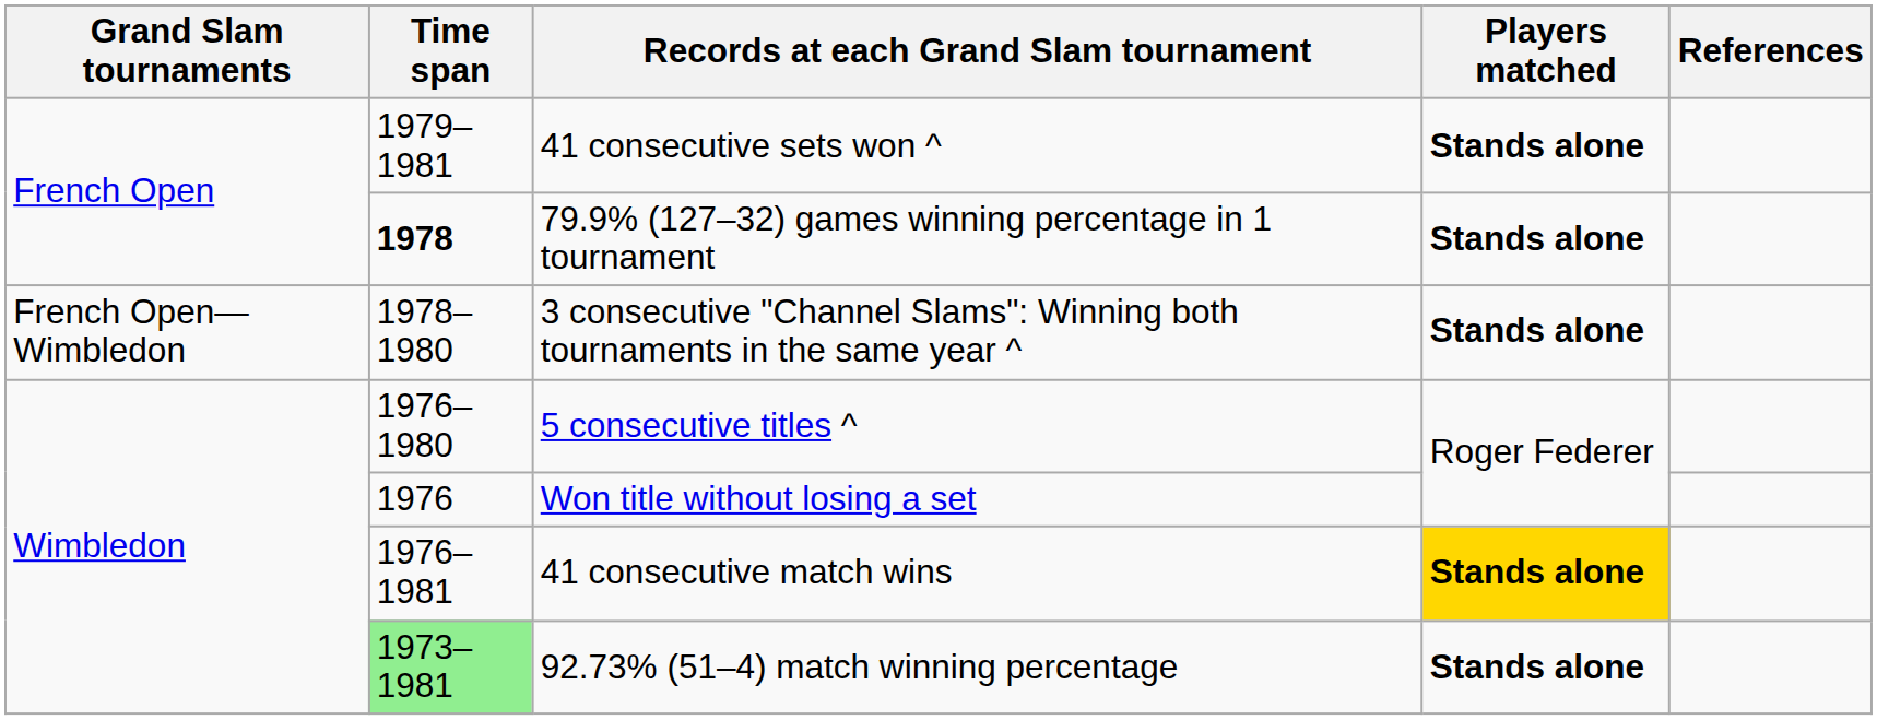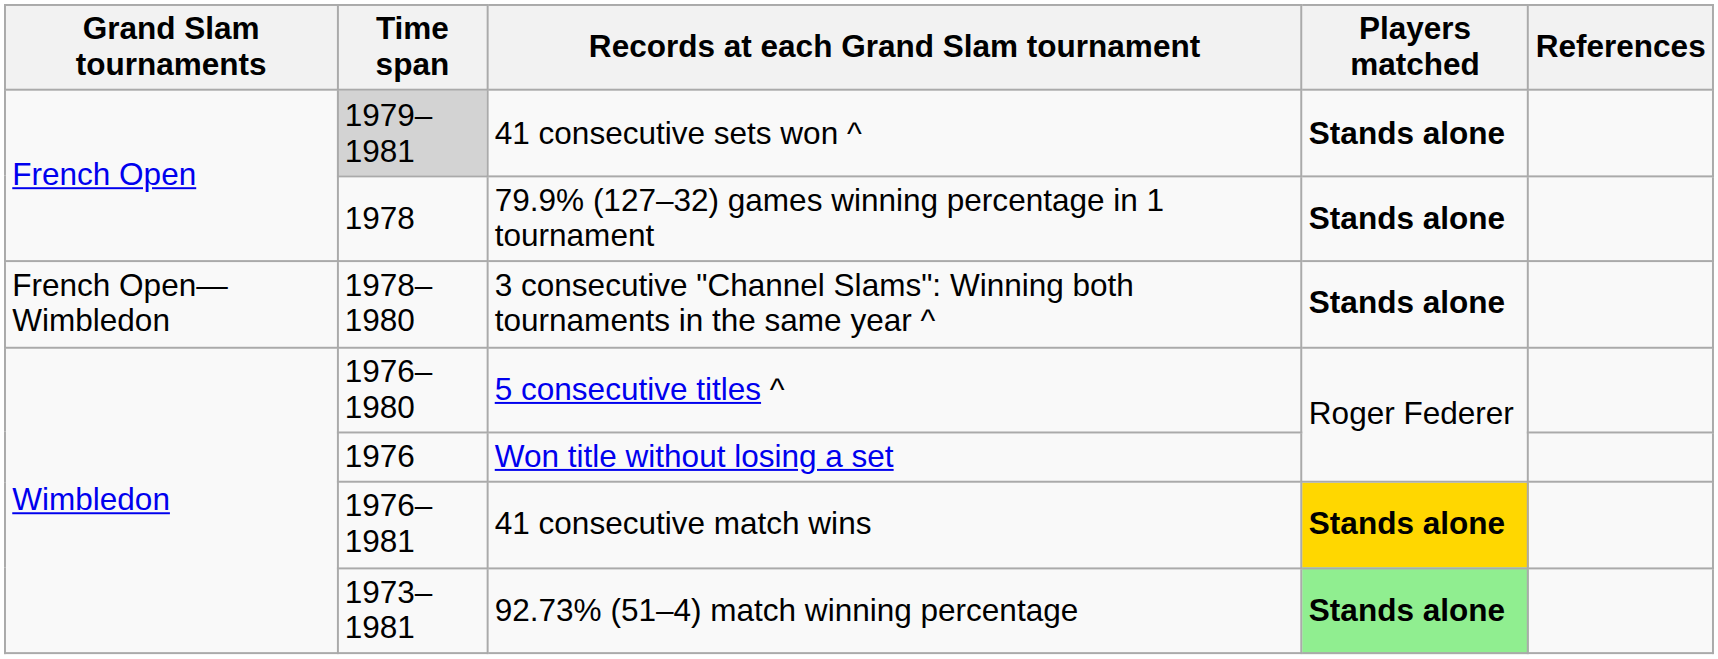41 consecutive sets won ^ | Time span: no background -> lightgrey background
79.9% (127–32) games winning percentage in 1 tournament | Time span: bold -> normal
92.73% (51–4) match winning percentage | Time span: lightgreen background -> no background
92.73% (51–4) match winning percentage | Players matched: no background -> lightgreen background
